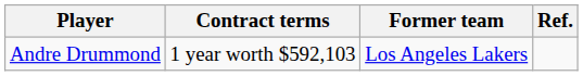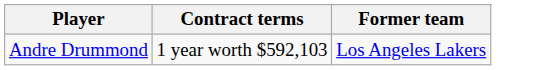- column: Ref.
